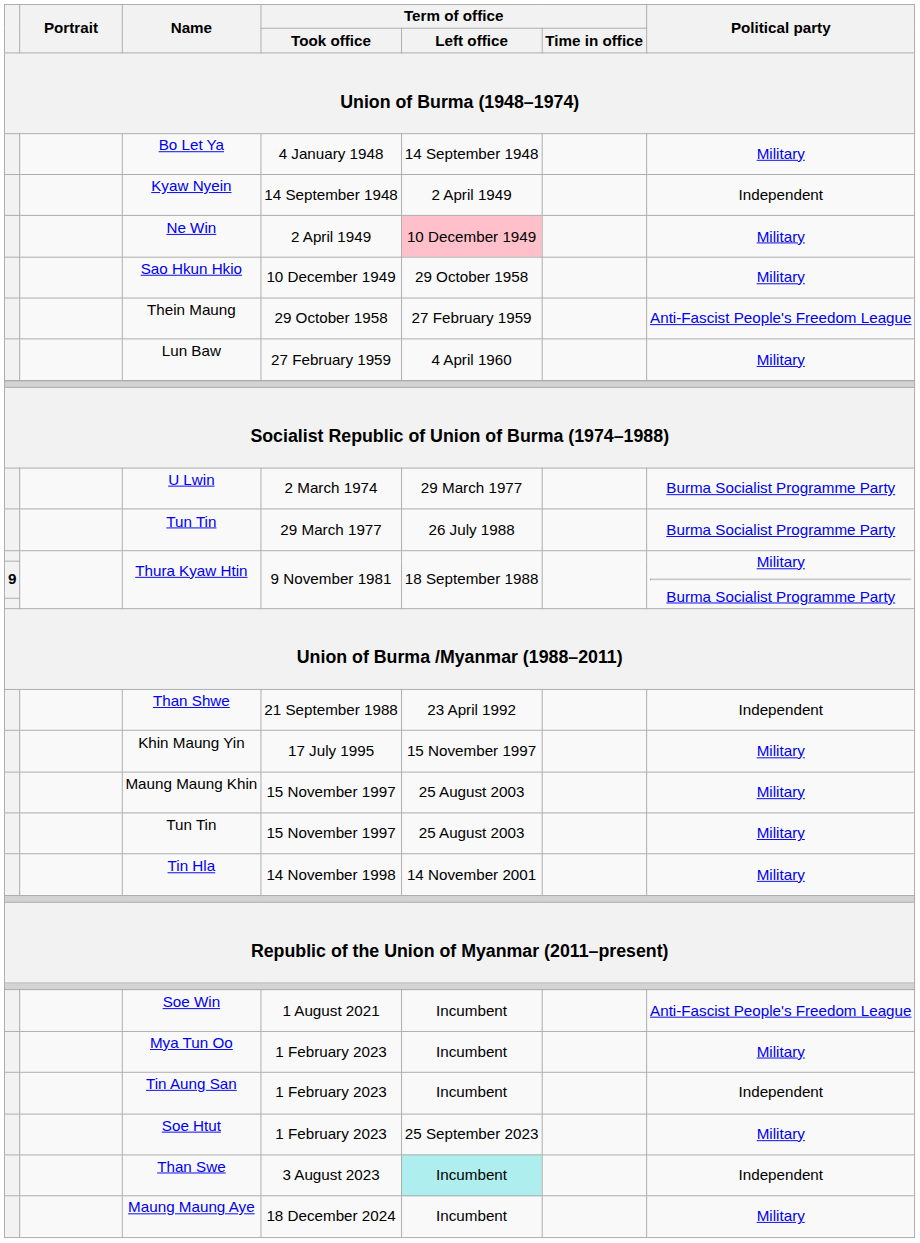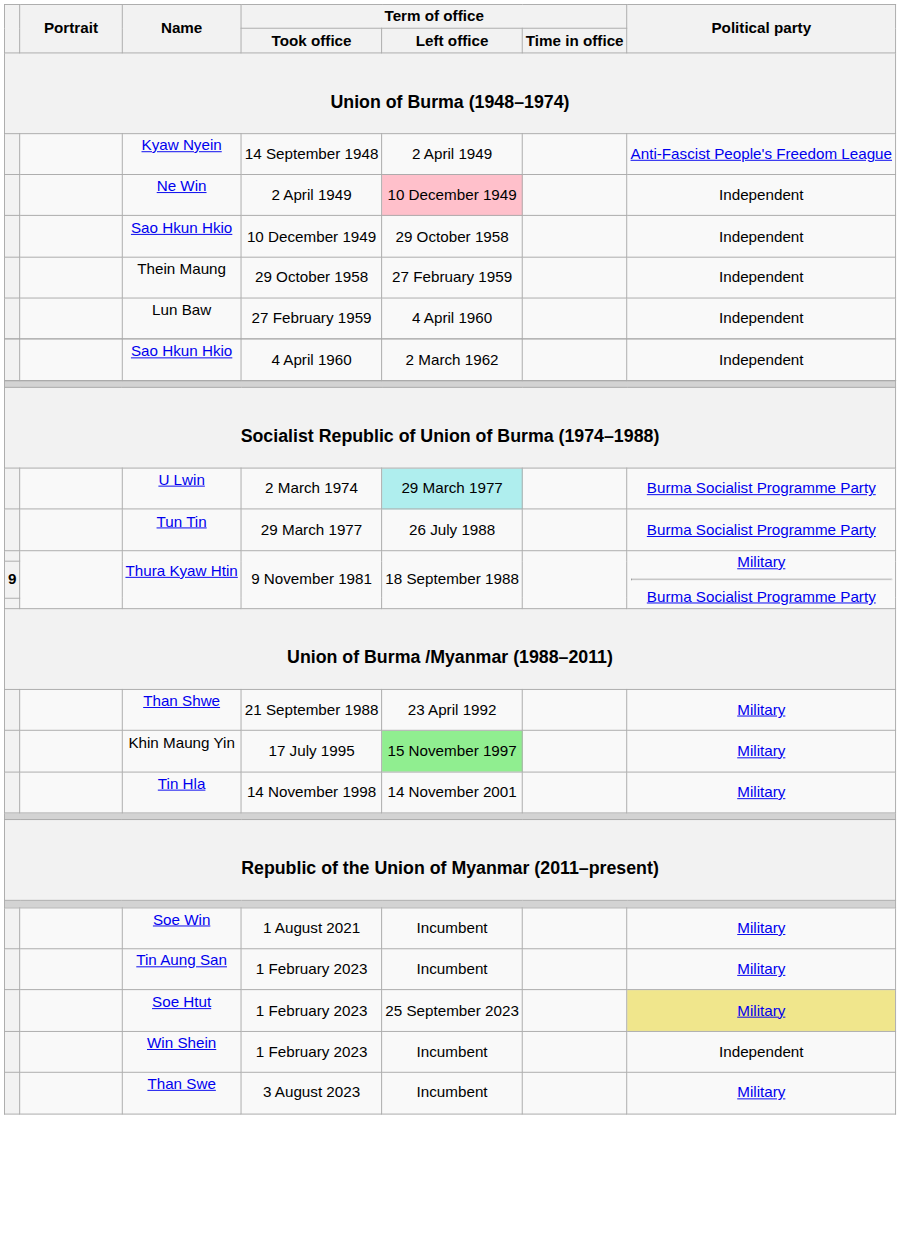- row: Bo Let Ya | 4 January 1948 | 14 September 1948 | Military
Kyaw Nyein | Political party: Independent -> Anti-Fascist People's Freedom League
Ne Win | Political party: Military -> Independent
Sao Hkun Hkio / 10 December 1949 | Political party: Military -> Independent
Thein Maung | Political party: Anti-Fascist People's Freedom League -> Independent
Lun Baw | Political party: Military -> Independent
+ row: Sao Hkun Hkio | 4 April 1960 | 2 March 1962 | Independent
U Lwin | Term of office / Left office: no background -> paleturquoise background
Than Shwe | Political party: Independent -> Military
Khin Maung Yin | Term of office / Left office: no background -> lightgreen background
- row: Maung Maung Khin | 15 November 1997 | 25 August 2003 | Military
- row: Tun Tin | 15 November 1997 | 25 August 2003 | Military
Soe Win | Political party: Anti-Fascist People's Freedom League -> Military
- row: Mya Tun Oo | 1 February 2023 | Incumbent | Military
Tin Aung San | Political party: Independent -> Military
Soe Htut | Political party: no background -> khaki background
+ row: Win Shein | 1 February 2023 | Incumbent | Independent
Than Swe | Term of office / Left office: paleturquoise background -> no background
Than Swe | Political party: Independent -> Military
- row: Maung Maung Aye | 18 December 2024 | Incumbent | Military
